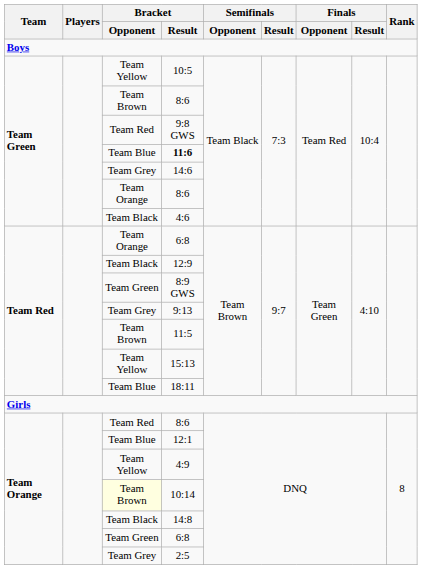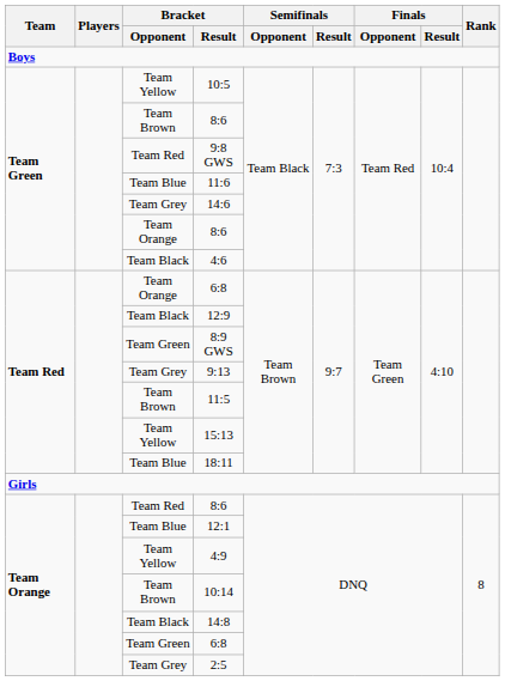11:6 | Bracket / Result: bold -> normal
10:14 | Bracket / Opponent: lightyellow background -> no background
